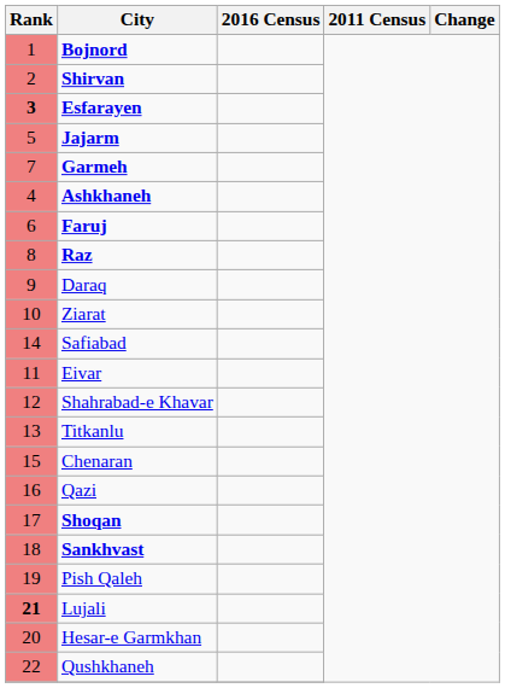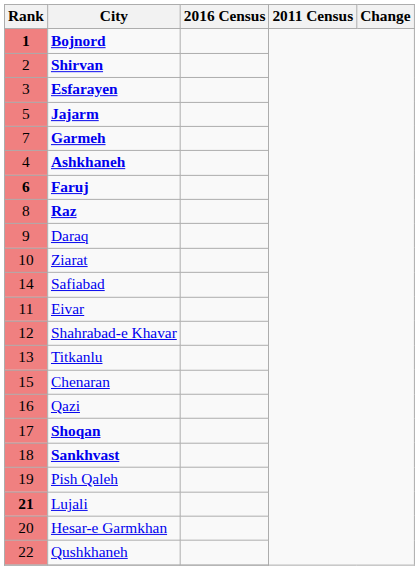Bojnord | Rank: normal -> bold
Esfarayen | Rank: bold -> normal
Faruj | Rank: normal -> bold
